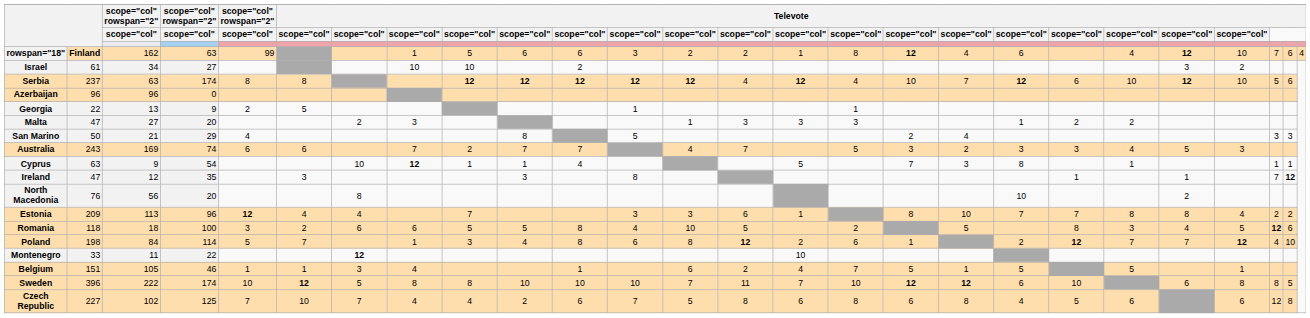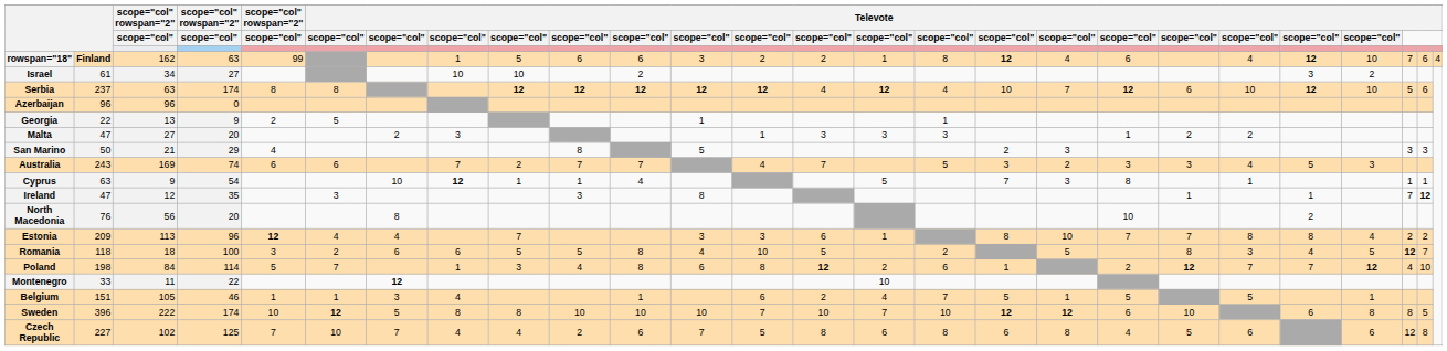San Marino | column 18: 4 -> 3
Romania | column 25: 6 -> 7
Sweden | column 14: 11 -> 10
